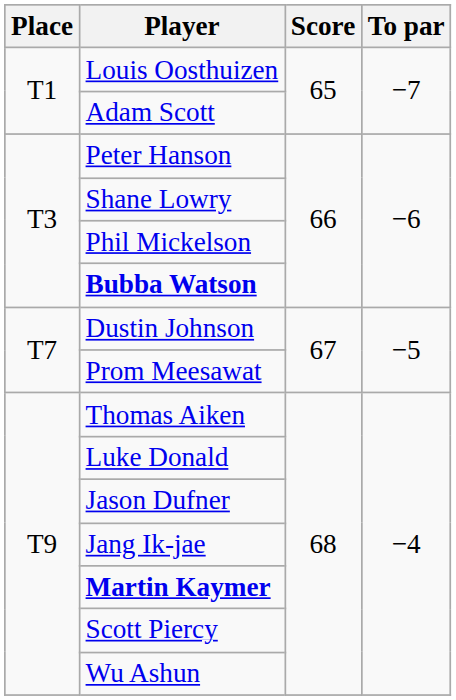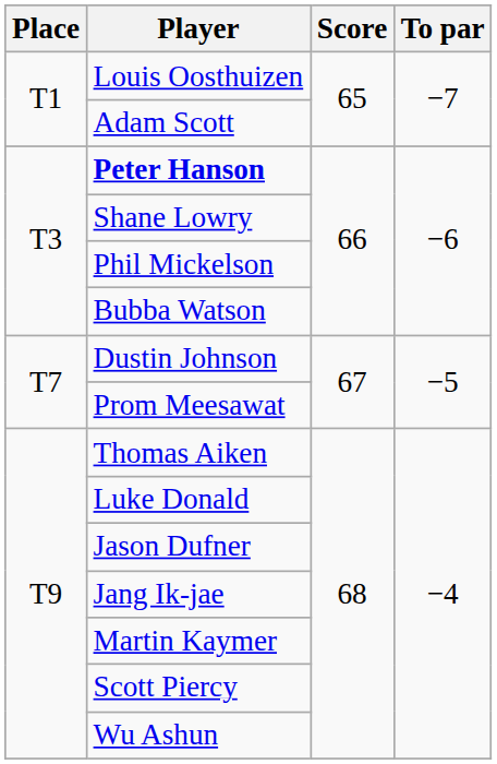Peter Hanson | Player: normal -> bold
Bubba Watson | Player: bold -> normal
Martin Kaymer | Player: bold -> normal
